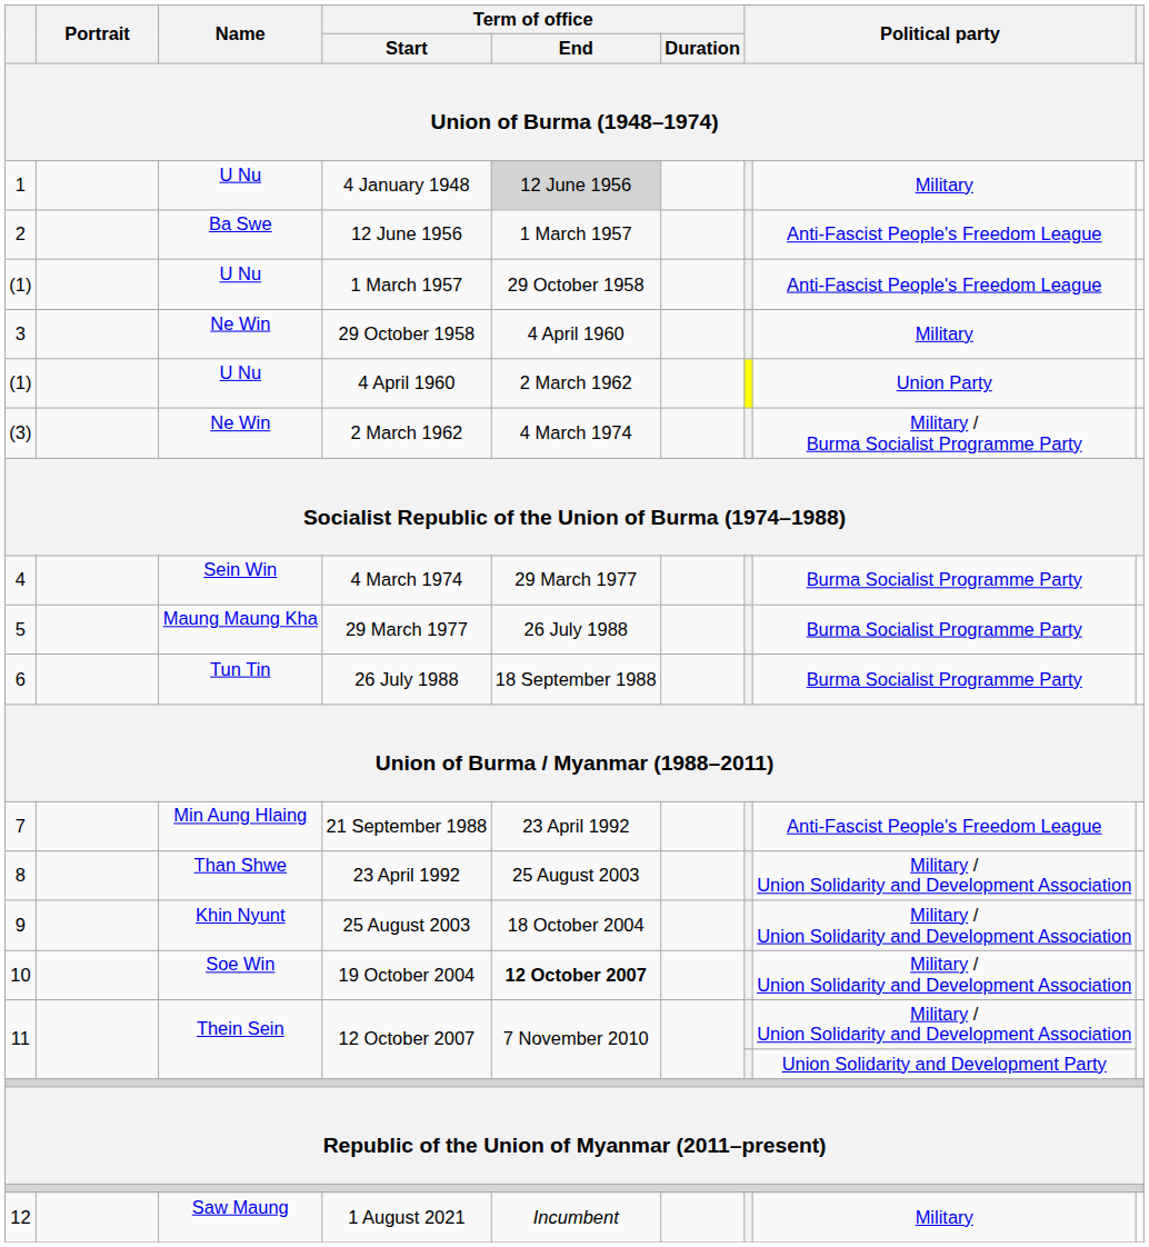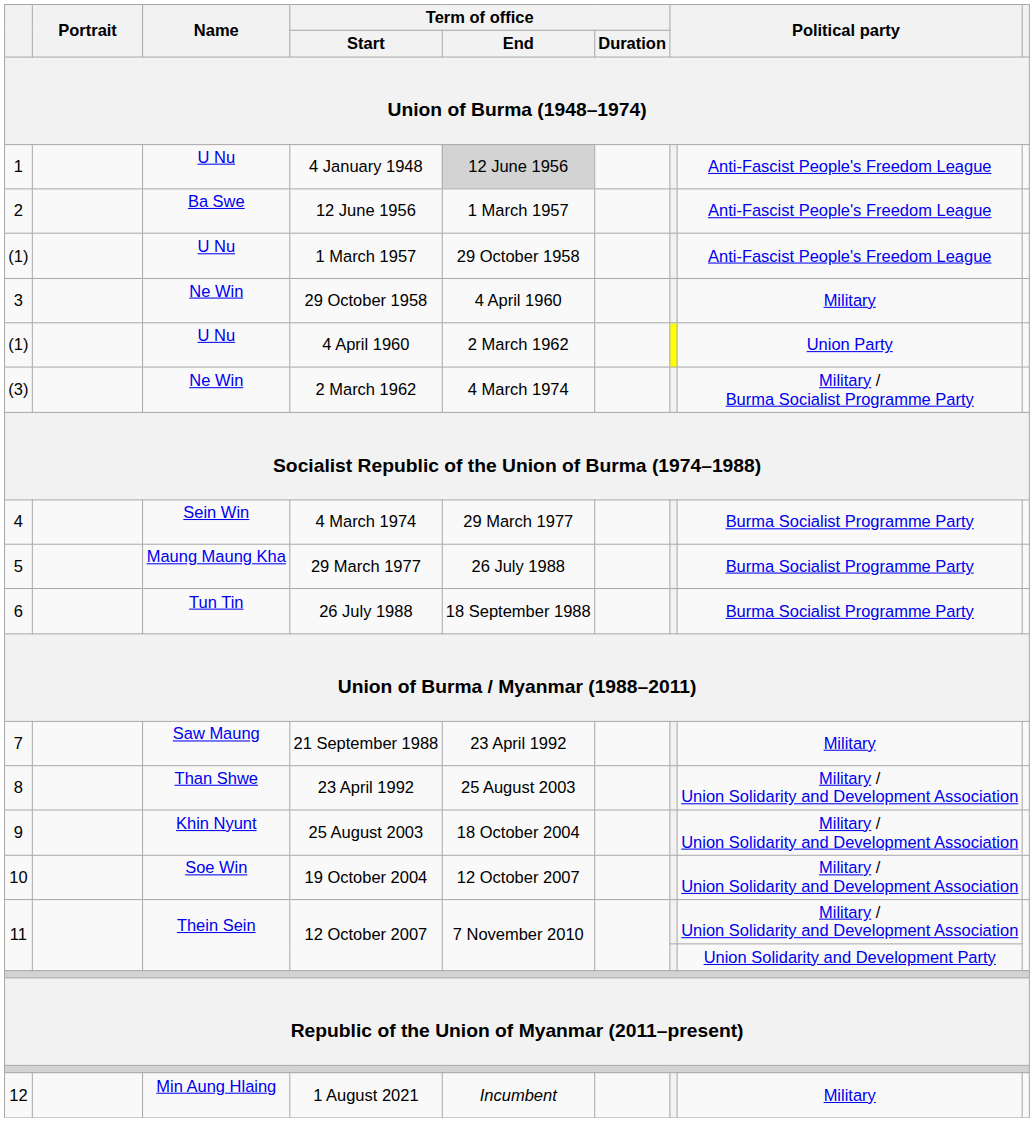4 January 1948 | column 8: Military -> Anti-Fascist People's Freedom League
21 September 1988 | Name: Min Aung Hlaing -> Saw Maung
21 September 1988 | column 8: Anti-Fascist People's Freedom League -> Military
19 October 2004 | Term of office / End: bold -> normal
1 August 2021 | Name: Saw Maung -> Min Aung Hlaing
